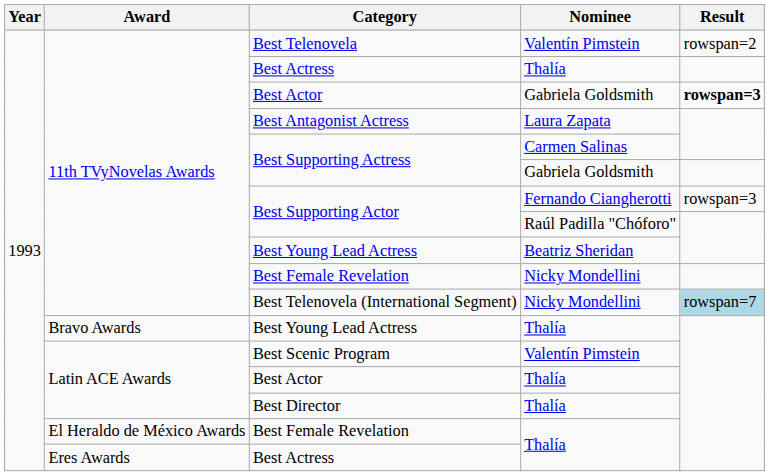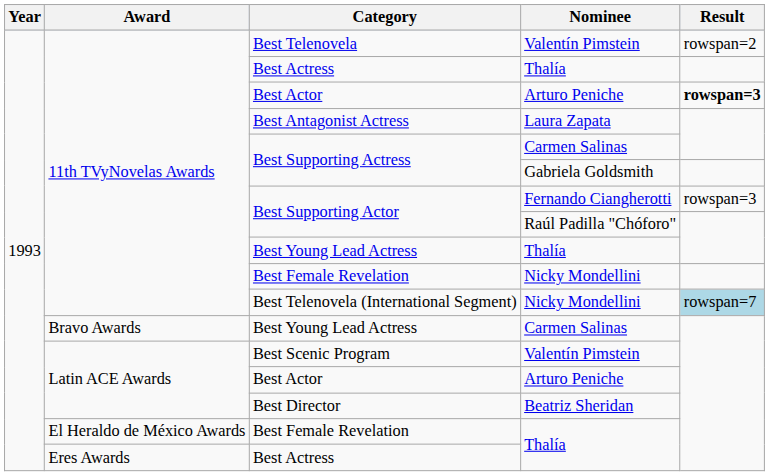11th TVyNovelas Awards / Best Actor | Nominee: Gabriela Goldsmith -> Arturo Peniche
11th TVyNovelas Awards / Best Young Lead Actress | Nominee: Beatriz Sheridan -> Thalía
Bravo Awards / Best Young Lead Actress | Nominee: Thalía -> Carmen Salinas
Latin ACE Awards / Best Actor | Nominee: Thalía -> Arturo Peniche
Best Director | Nominee: Thalía -> Beatriz Sheridan
